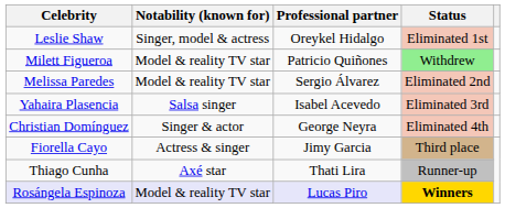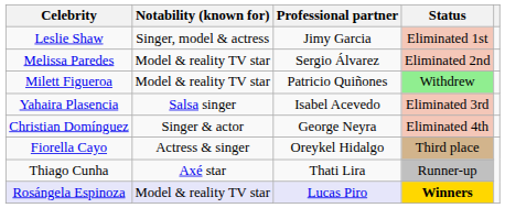Leslie Shaw | Professional partner: Oreykel Hidalgo -> Jimy Garcia
rows swapped: Melissa Paredes <-> Milett Figueroa
Fiorella Cayo | Professional partner: Jimy Garcia -> Oreykel Hidalgo
